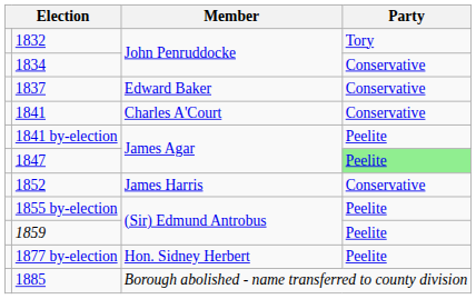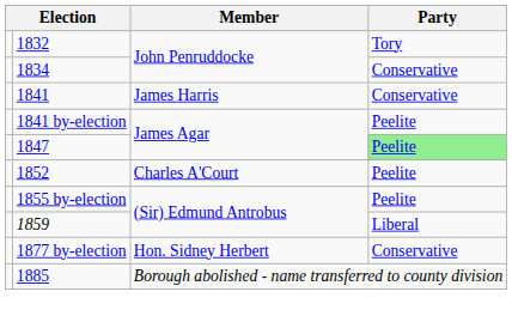- row: 1837 | Edward Baker | Conservative
1841 | Member: Charles A'Court -> James Harris
1852 | Member: James Harris -> Charles A'Court
1852 | Party: Conservative -> Peelite
1859 | Party: Peelite -> Liberal
1877 by-election | Party: Peelite -> Conservative
